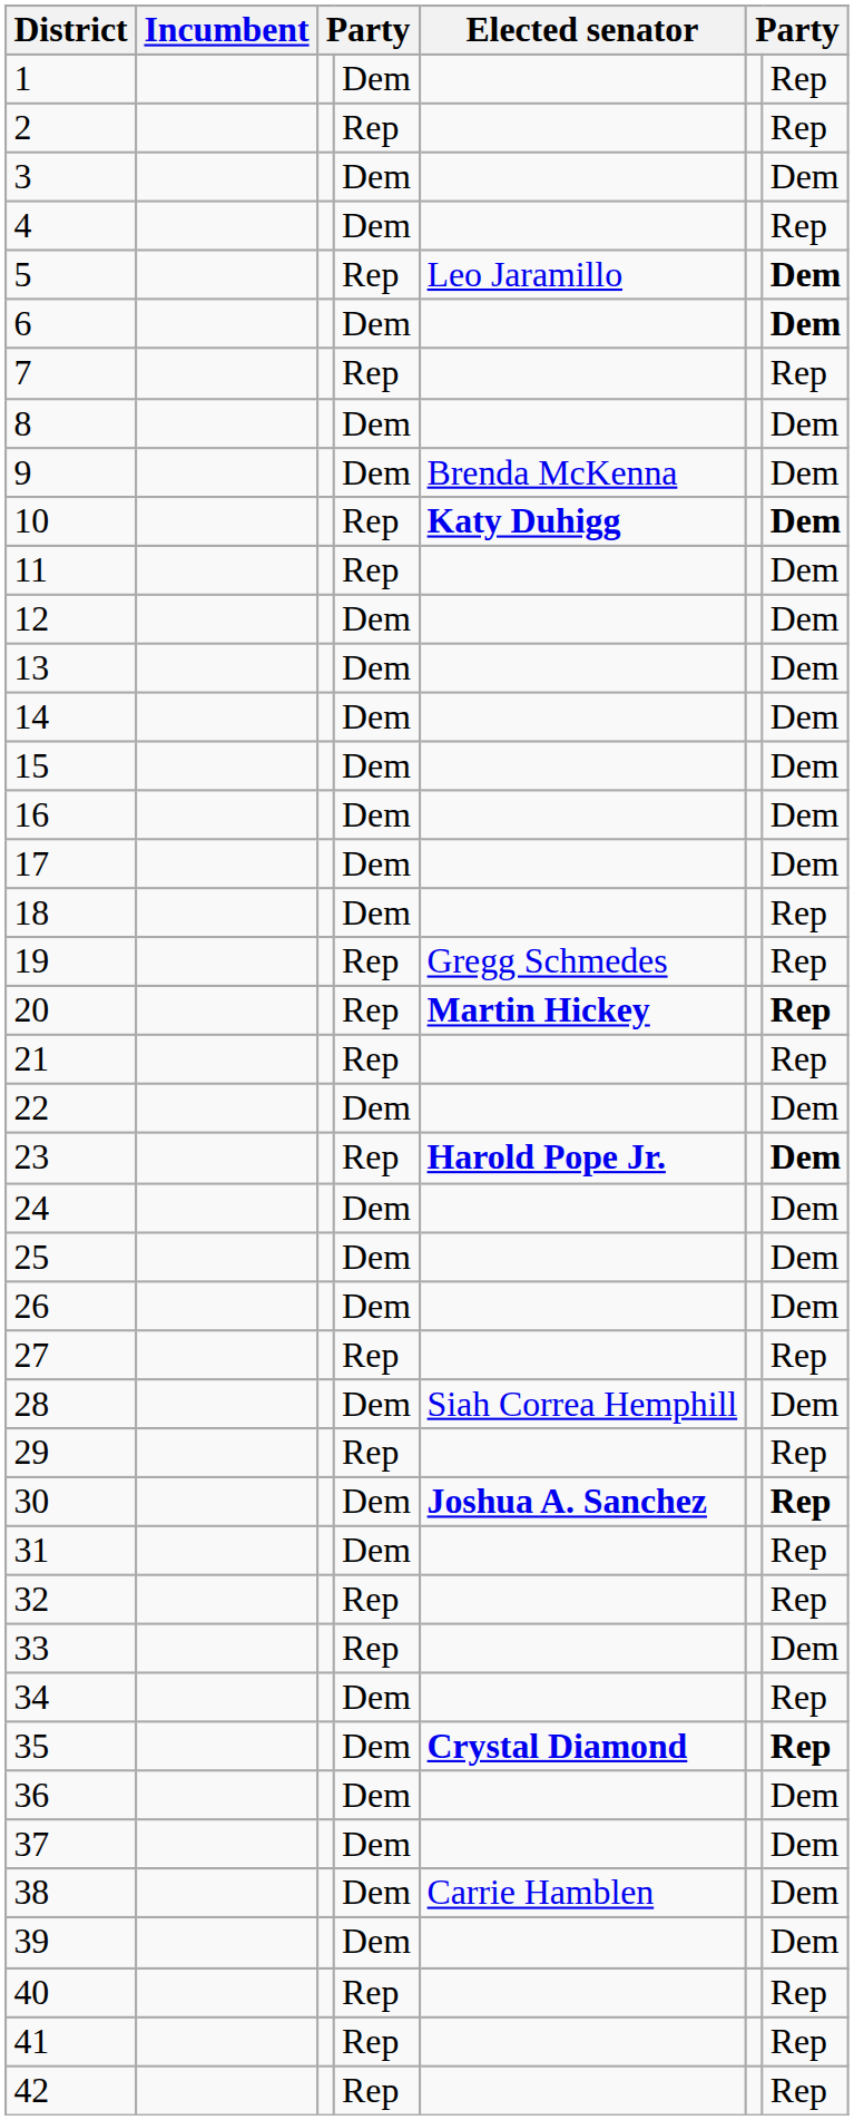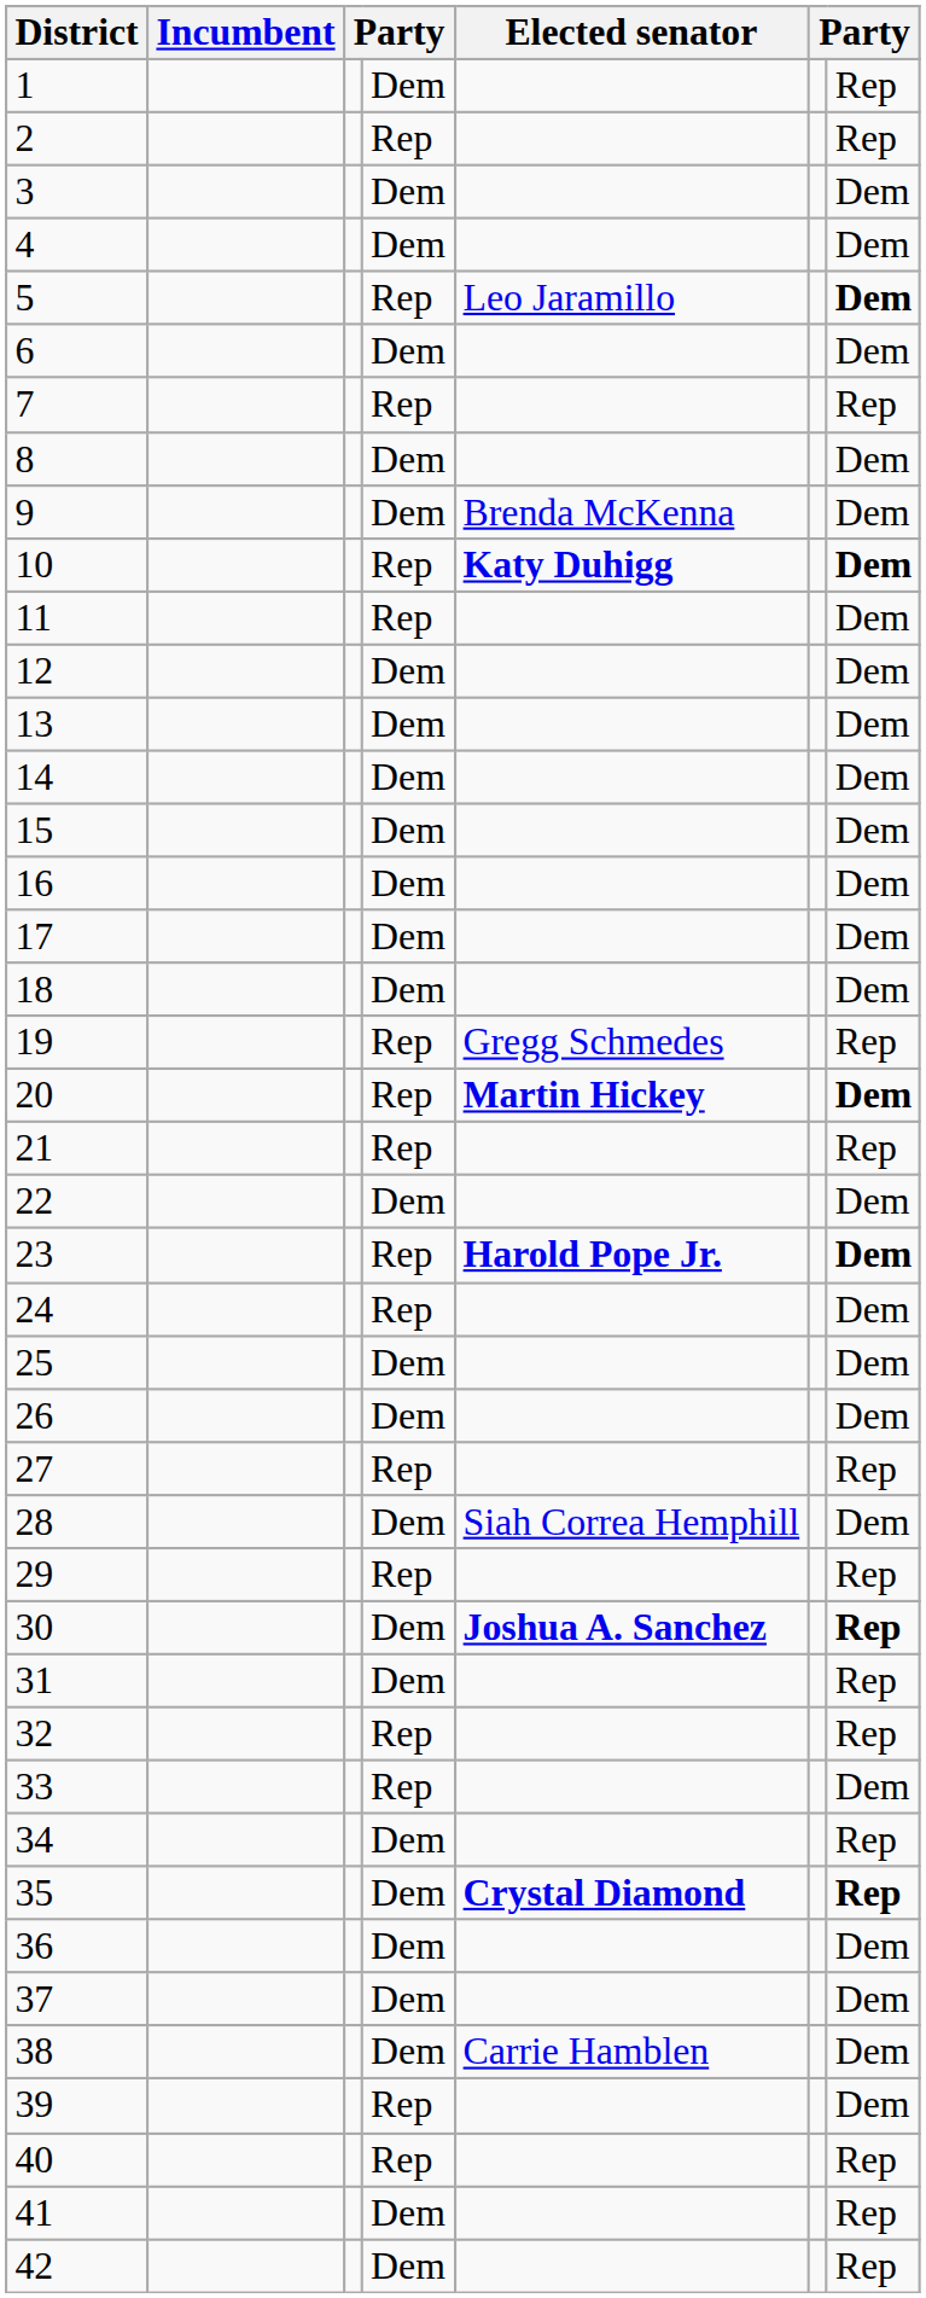4 | column 7: Rep -> Dem
6 | column 7: bold -> normal
18 | column 7: Rep -> Dem
20 | column 7: Rep -> Dem
24 | column 4: Dem -> Rep
39 | column 4: Dem -> Rep
41 | column 4: Rep -> Dem
42 | column 4: Rep -> Dem
